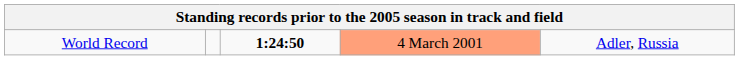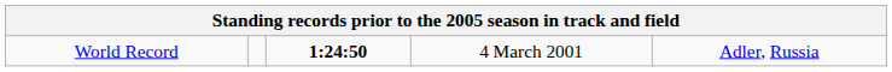World Record | column 4: lightsalmon background -> no background
